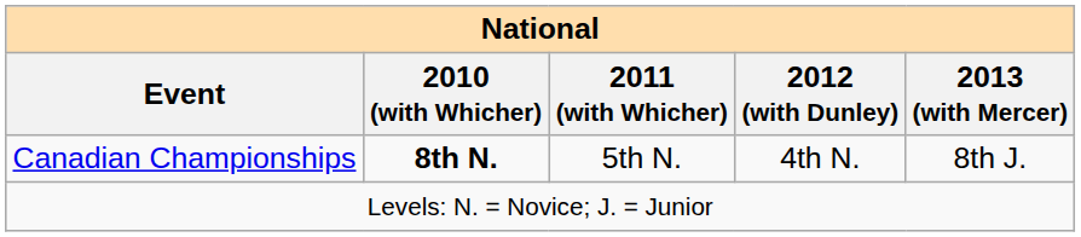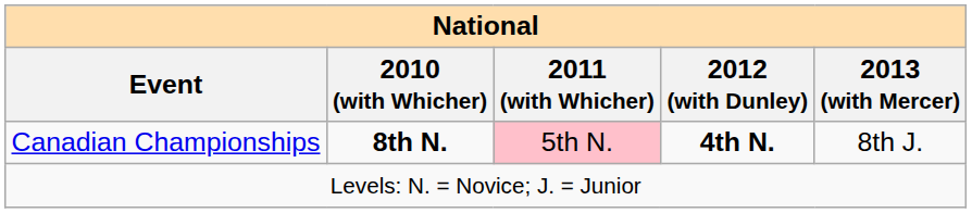Canadian Championships | 2011 (with Whicher): no background -> pink background
Canadian Championships | 2012 (with Dunley): normal -> bold
